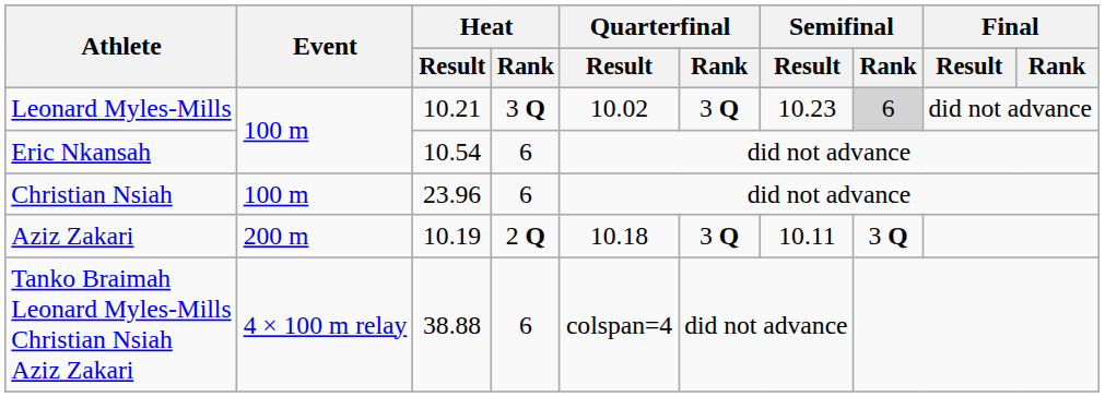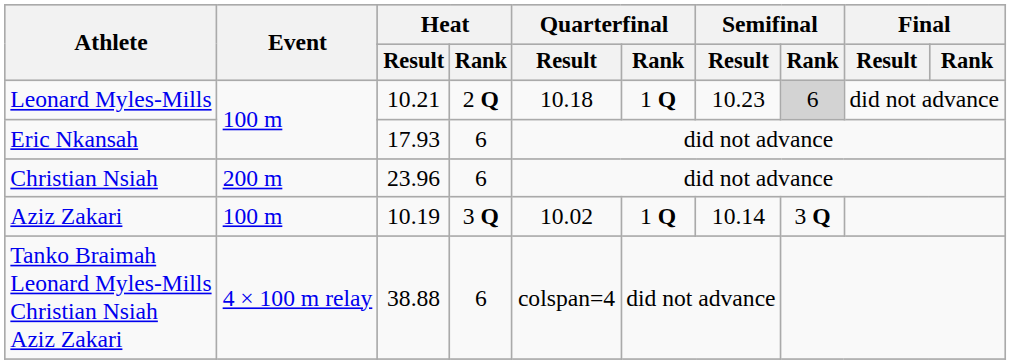Leonard Myles-Mills | Heat / Rank: 3 Q -> 2 Q
Leonard Myles-Mills | Quarterfinal / Result: 10.02 -> 10.18
Leonard Myles-Mills | Quarterfinal / Rank: 3 Q -> 1 Q
Eric Nkansah | Heat / Result: 10.54 -> 17.93
Christian Nsiah | Event: 100 m -> 200 m
Aziz Zakari | Event: 200 m -> 100 m
Aziz Zakari | Heat / Rank: 2 Q -> 3 Q
Aziz Zakari | Quarterfinal / Result: 10.18 -> 10.02
Aziz Zakari | Quarterfinal / Rank: 3 Q -> 1 Q
Aziz Zakari | Semifinal / Result: 10.11 -> 10.14
